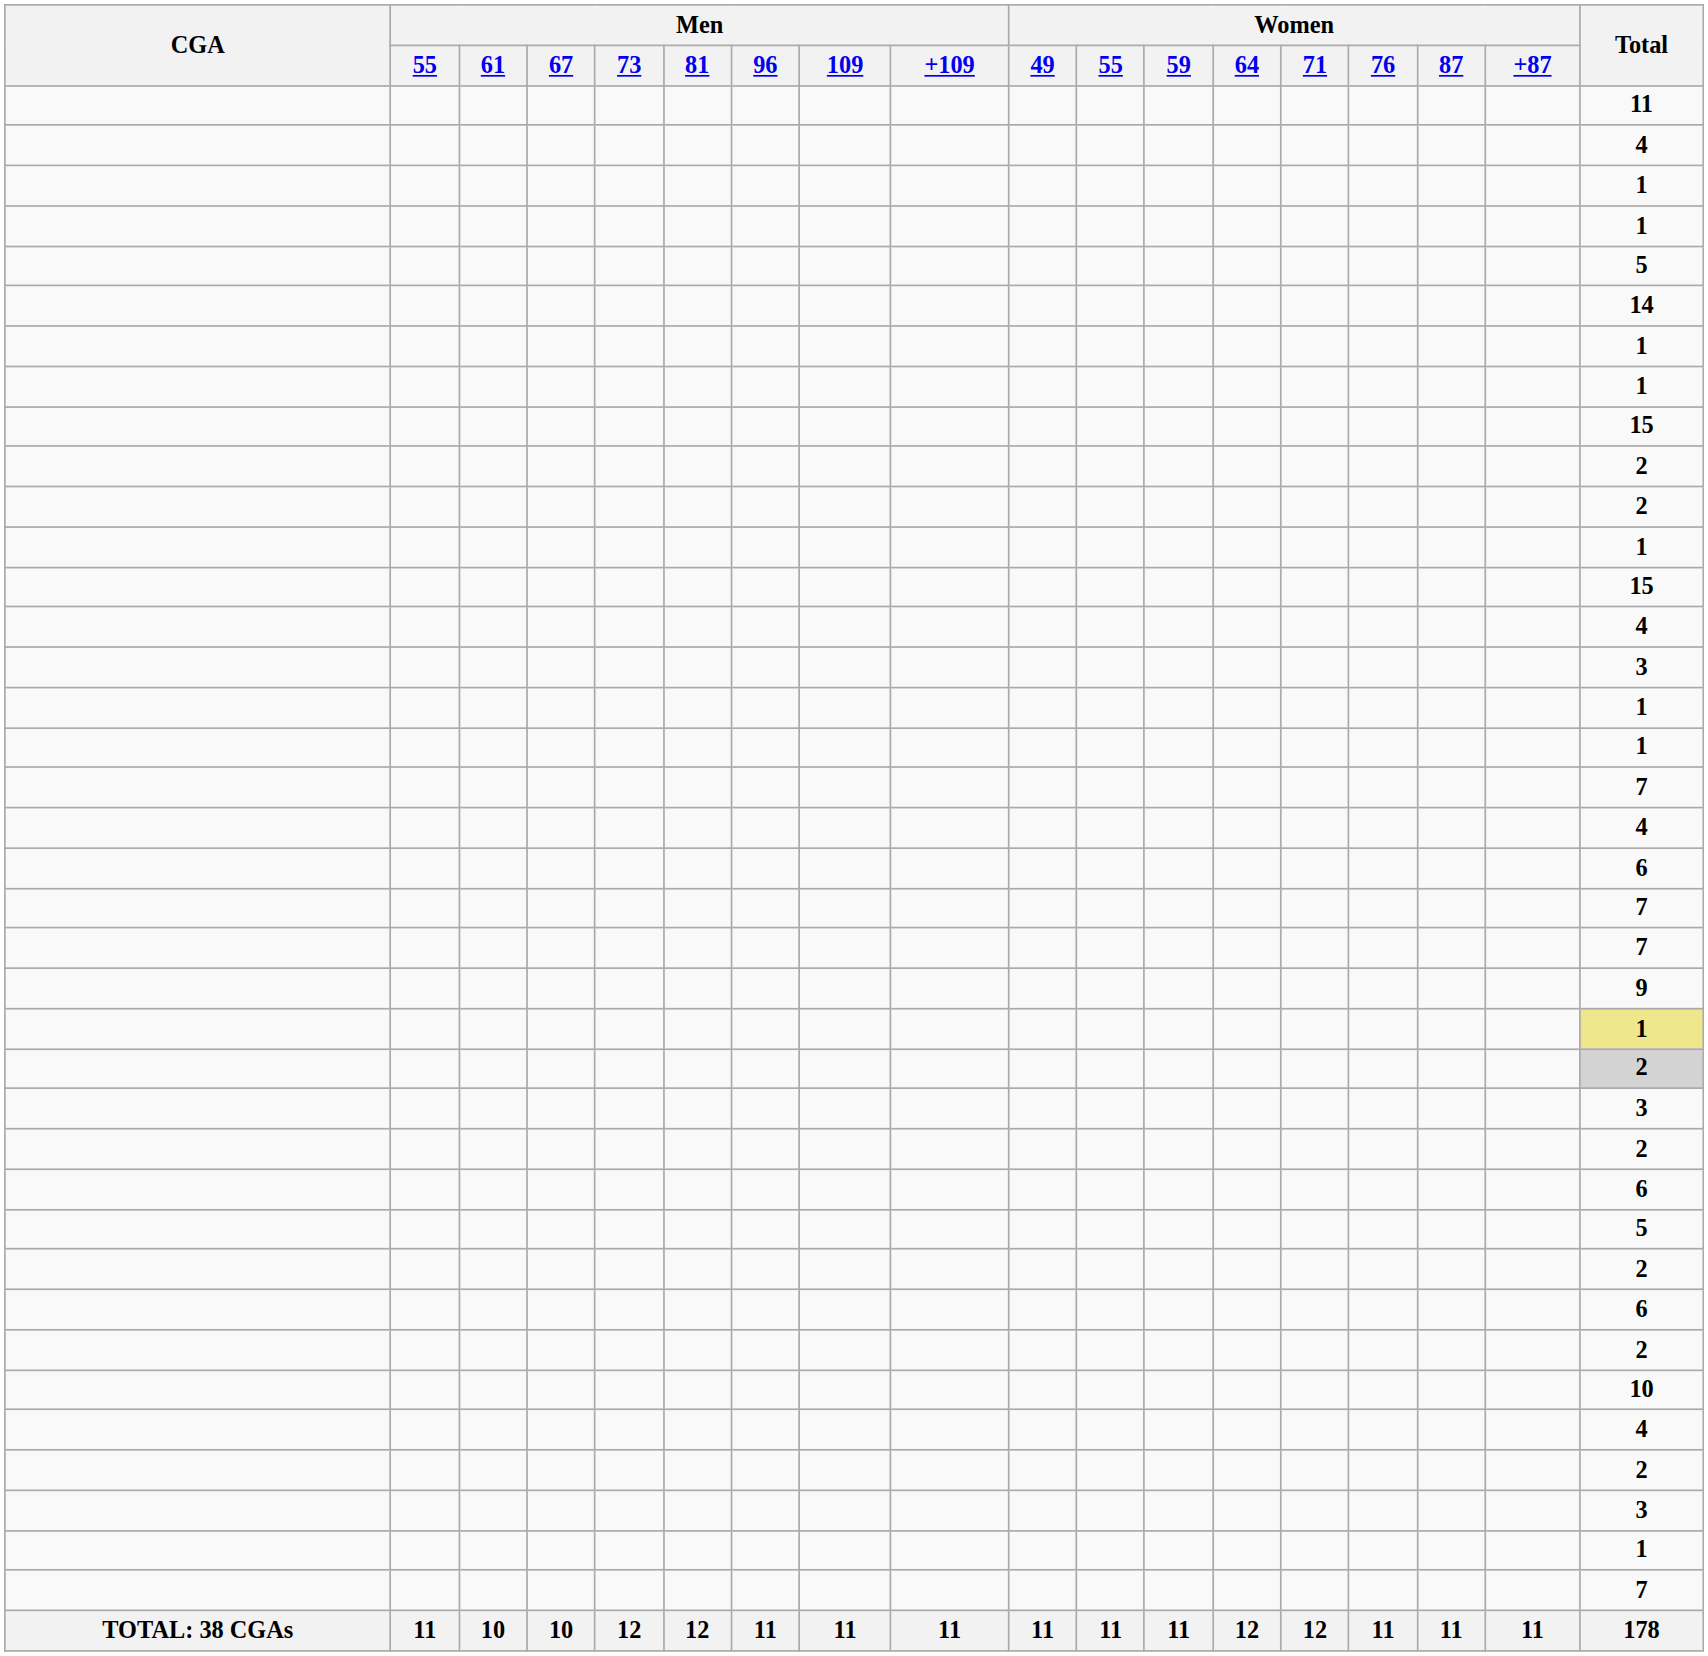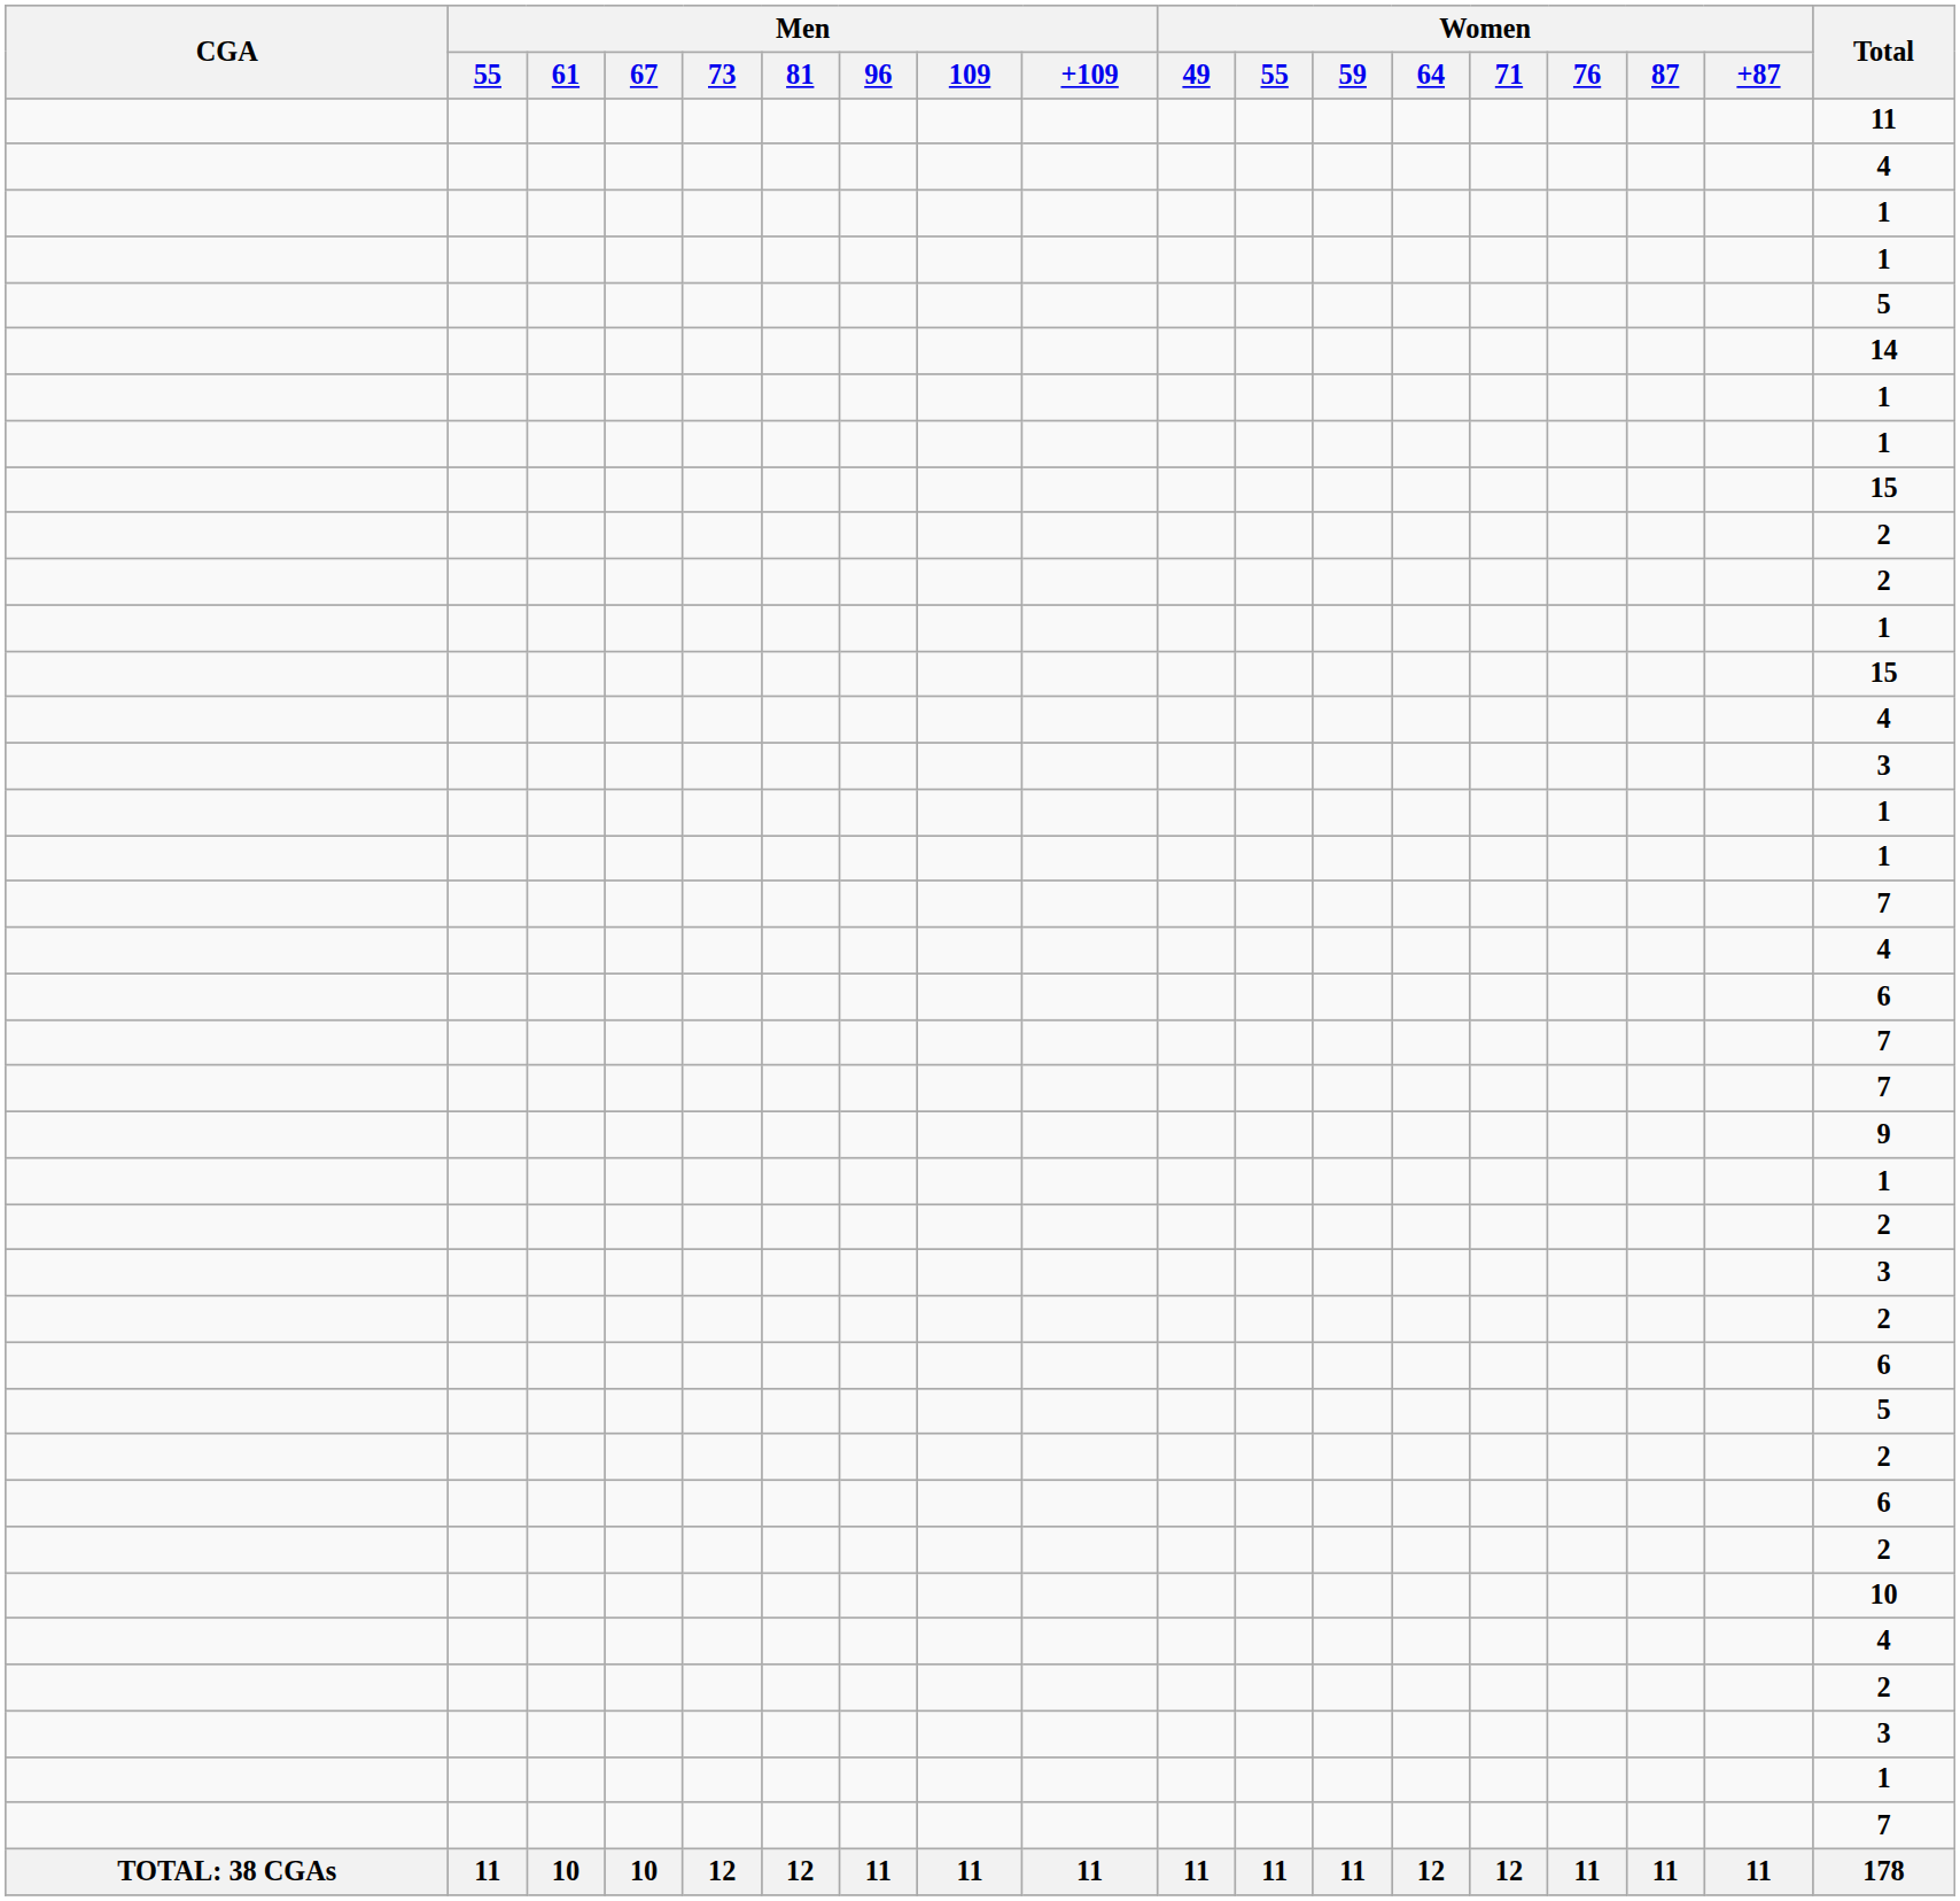row 26 | Total: khaki background -> no background
row 27 | Total: lightgrey background -> no background
